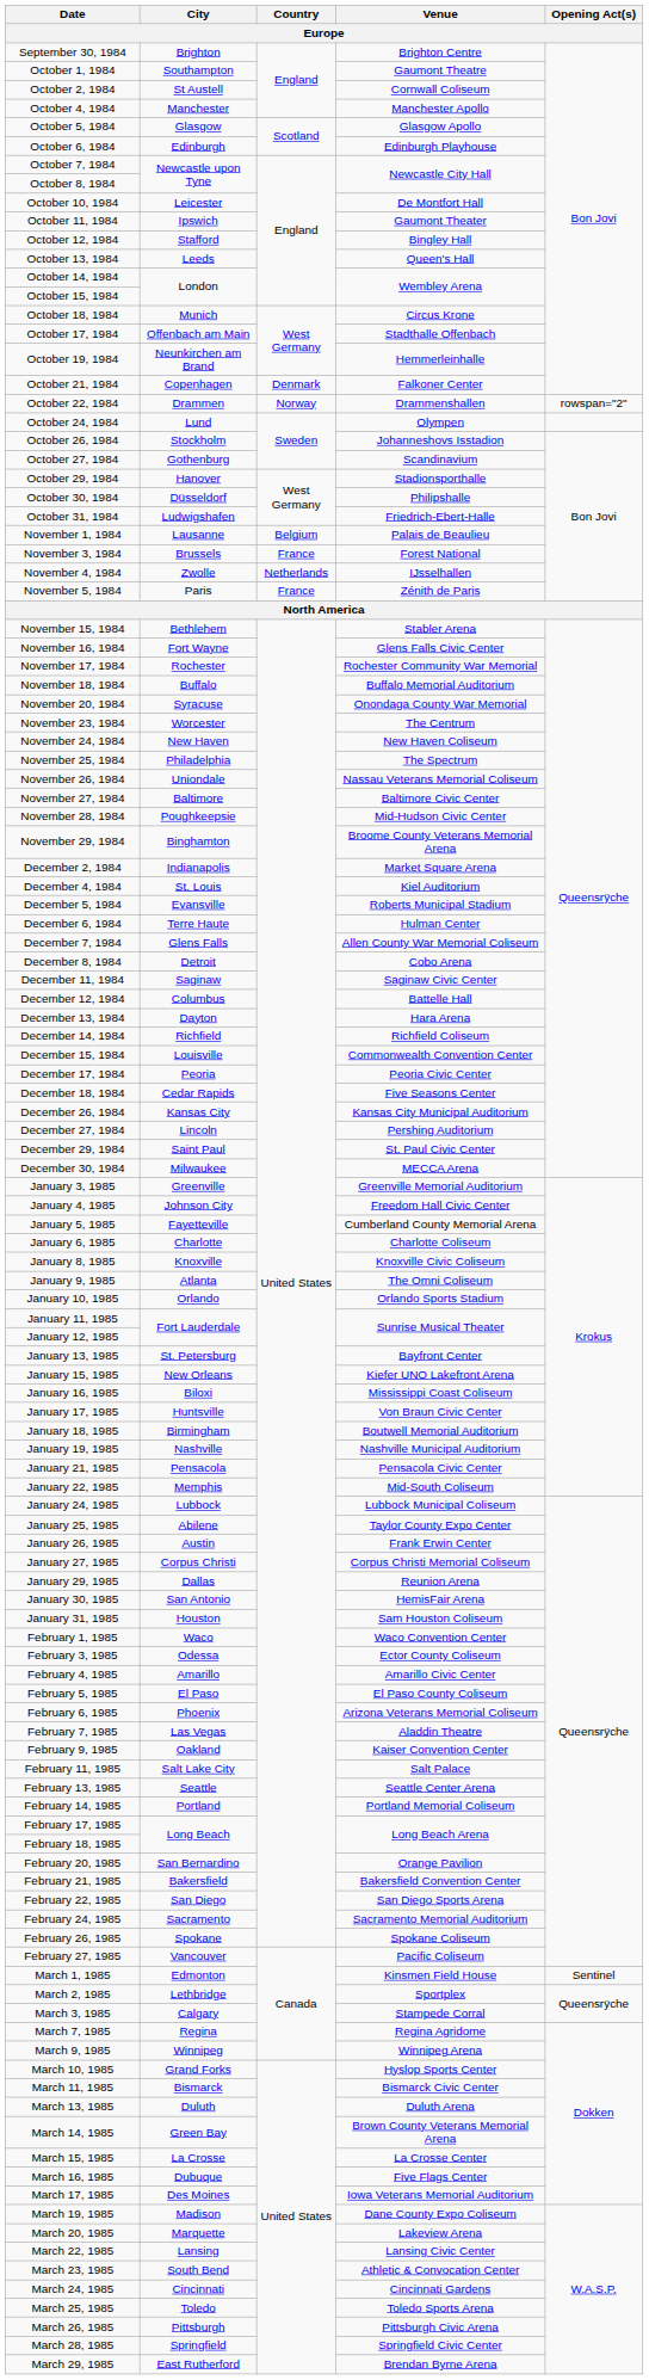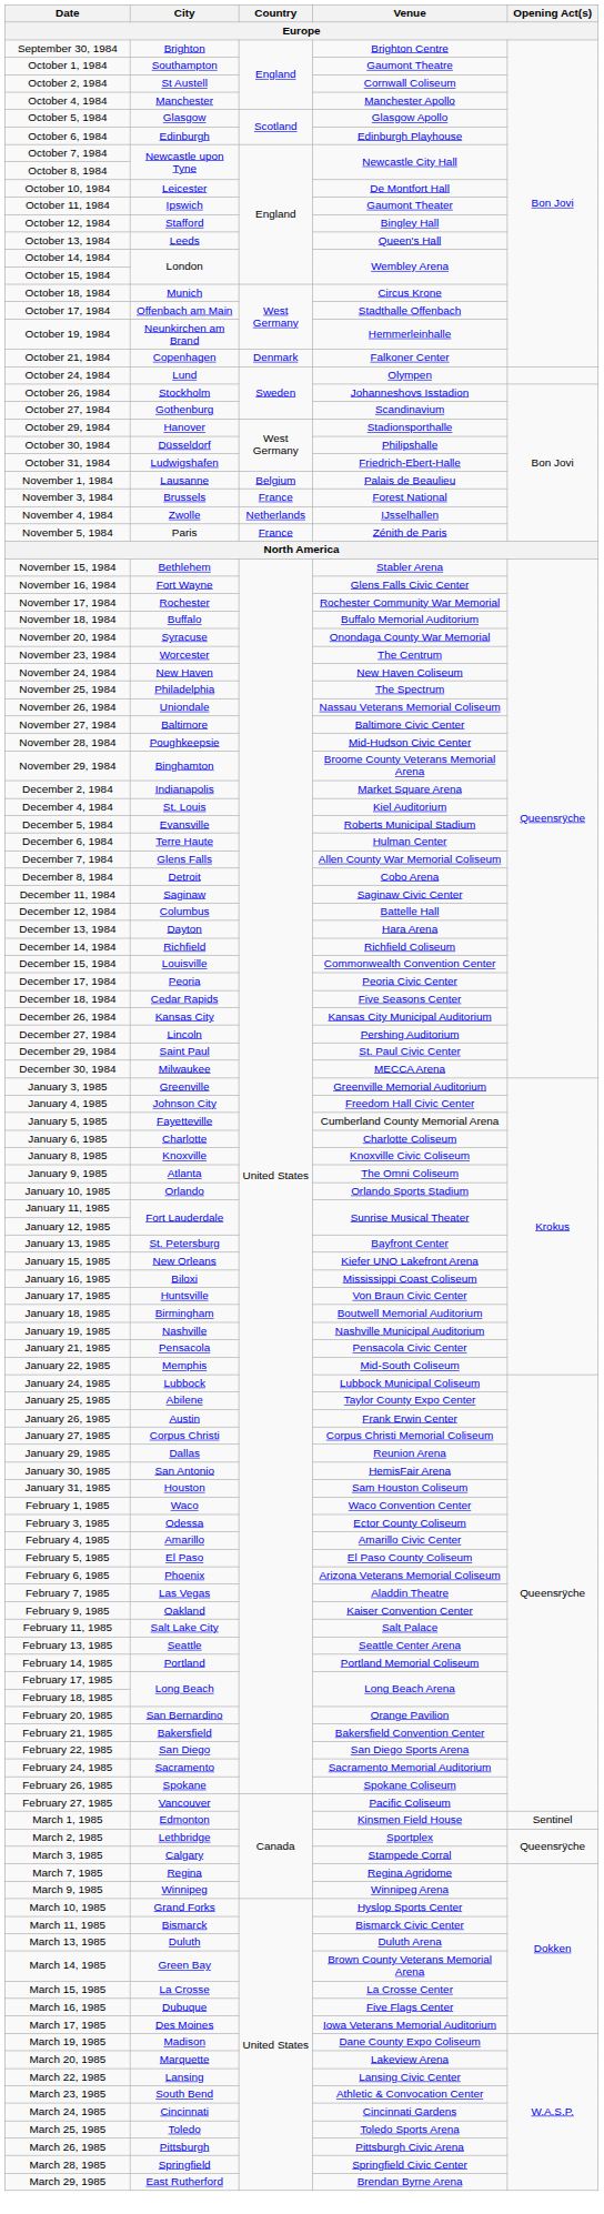- row: October 22, 1984 | Drammen | Norway | Drammenshallen | rowspan="2"
